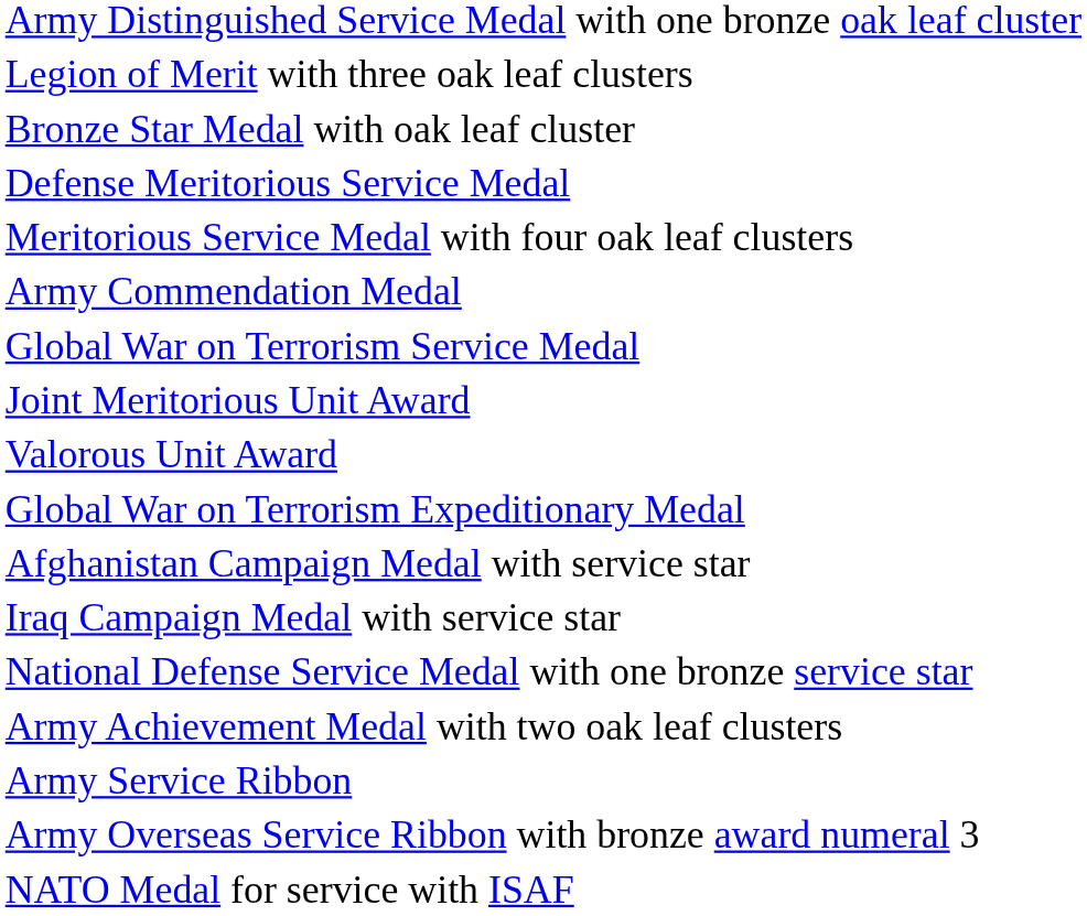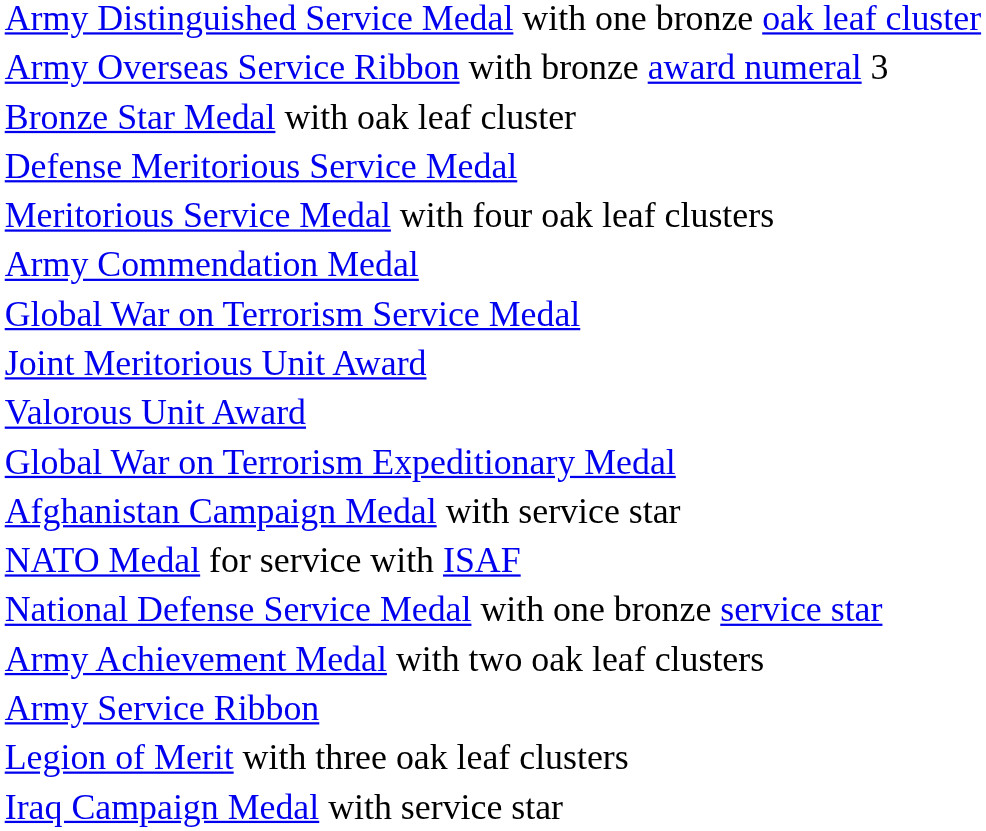row 2 | column 1: Legion of Merit with three oak leaf clusters -> Army Overseas Service Ribbon with bronze award numeral 3
row 12 | column 1: Iraq Campaign Medal with service star -> NATO Medal for service with ISAF
row 16 | column 1: Army Overseas Service Ribbon with bronze award numeral 3 -> Legion of Merit with three oak leaf clusters
row 17 | column 1: NATO Medal for service with ISAF -> Iraq Campaign Medal with service star
